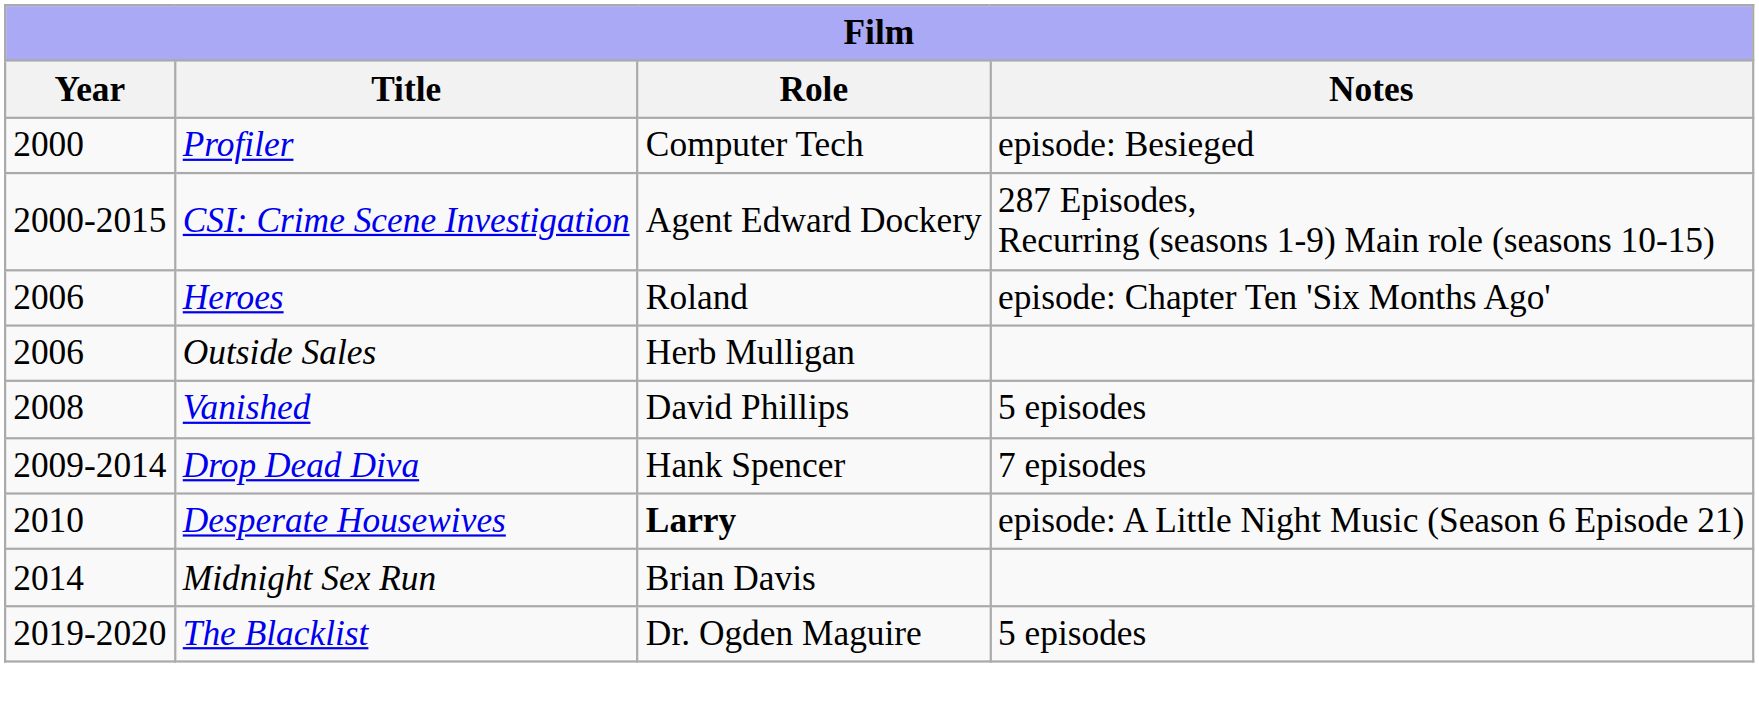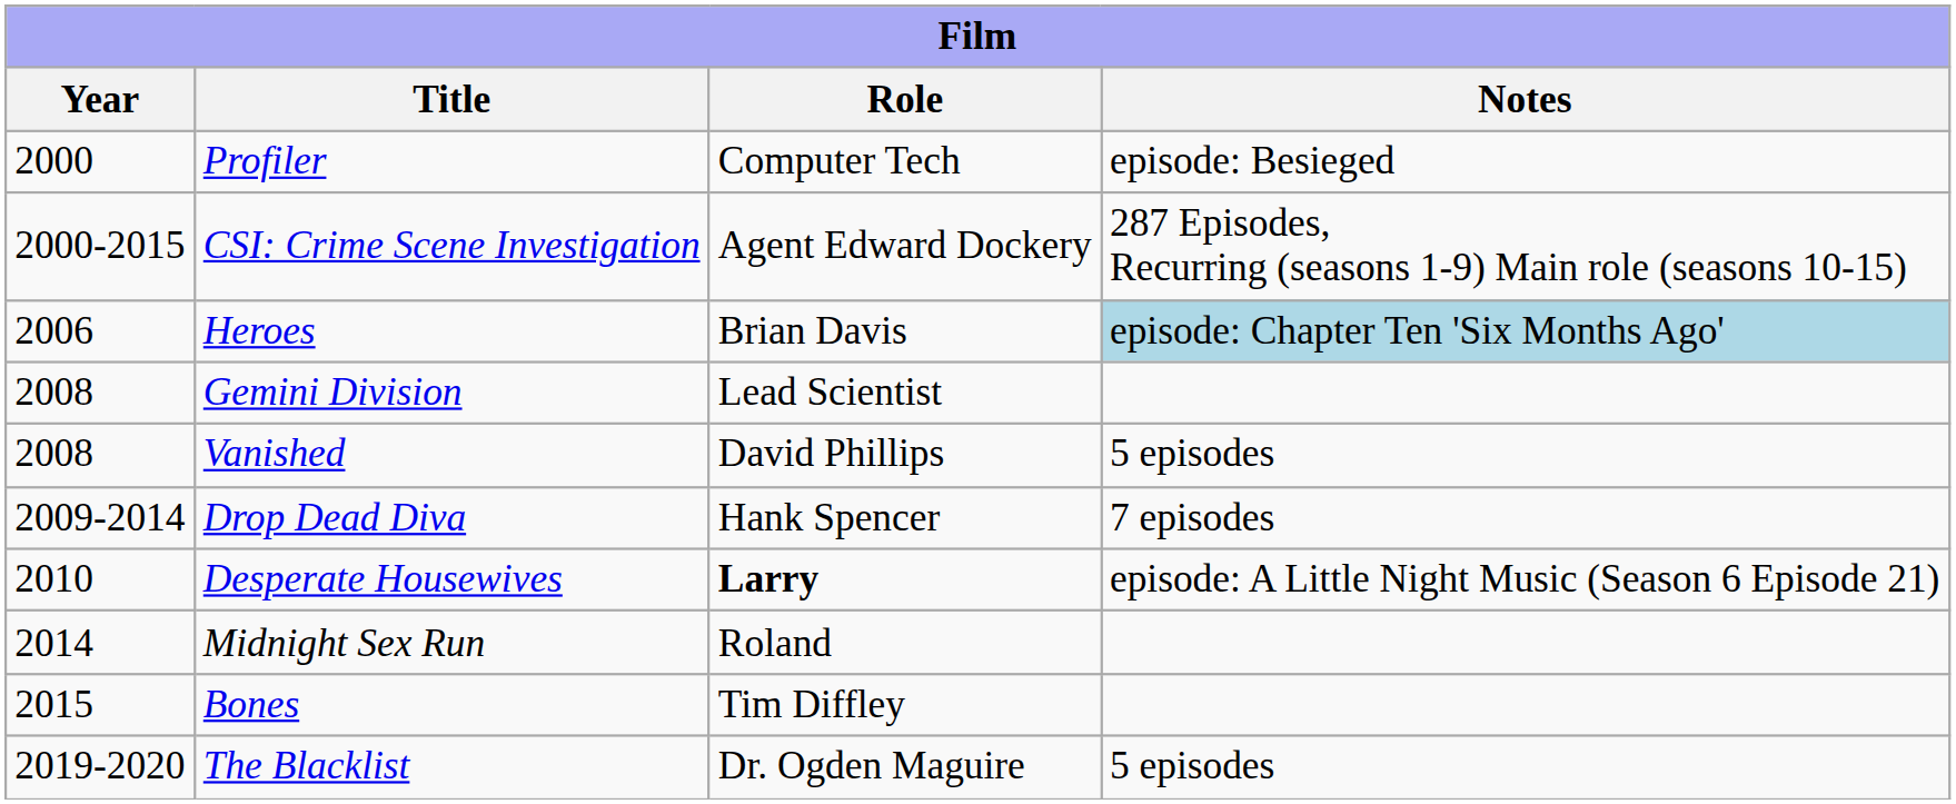Heroes | Role: Roland -> Brian Davis
Heroes | Notes: no background -> lightblue background
- row: 2006 | Outside Sales | Herb Mulligan
+ row: 2008 | Gemini Division | Lead Scientist
Midnight Sex Run | Role: Brian Davis -> Roland
+ row: 2015 | Bones | Tim Diffley
